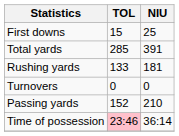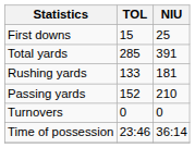rows swapped: Passing yards <-> Turnovers
Time of possession | TOL: pink background -> no background
